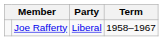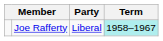Joe Rafferty | Term: no background -> paleturquoise background
